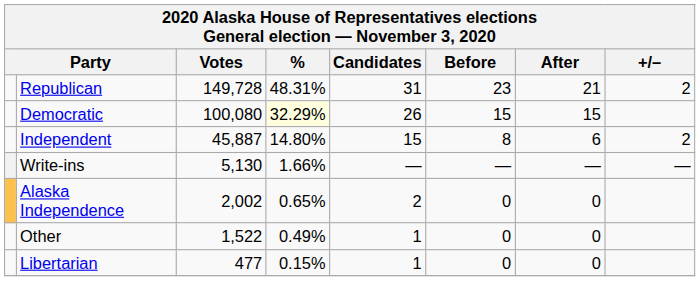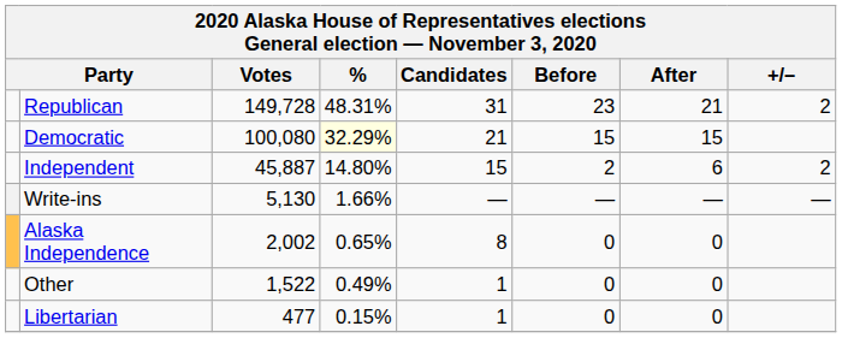Democratic | Candidates: 26 -> 21
Independent | Before: 8 -> 2
Alaska Independence | Candidates: 2 -> 8
